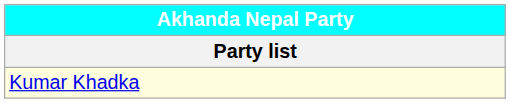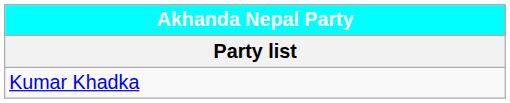row 3 | column 1: lightyellow background -> no background
